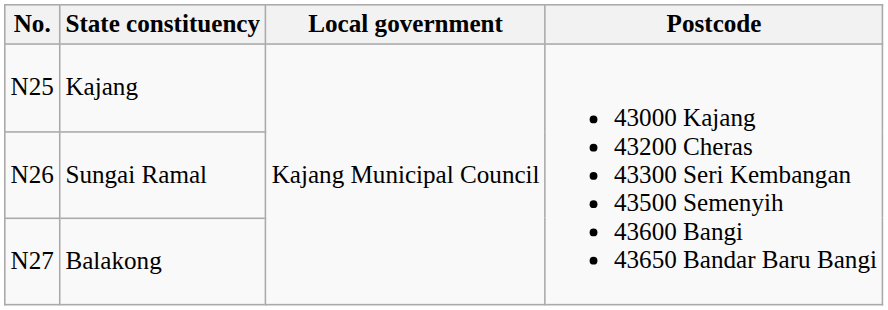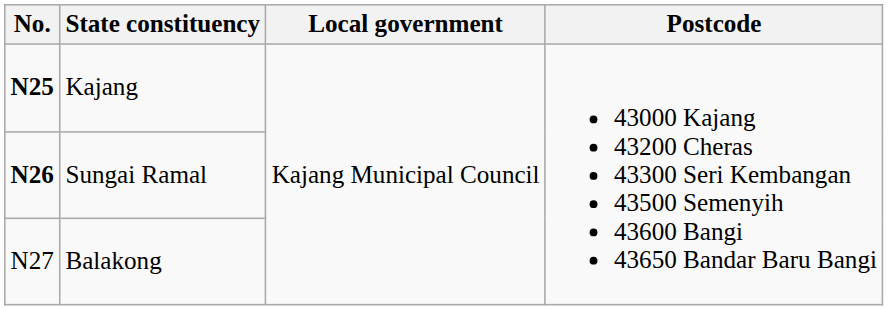Kajang | No.: normal -> bold
Sungai Ramal | No.: normal -> bold
